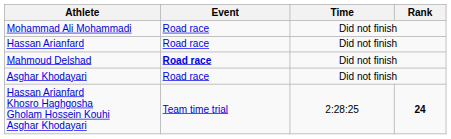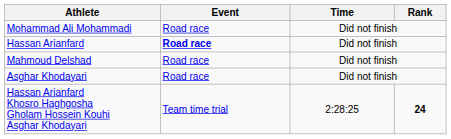Hassan Arianfard | Event: normal -> bold
Mahmoud Delshad | Event: bold -> normal
